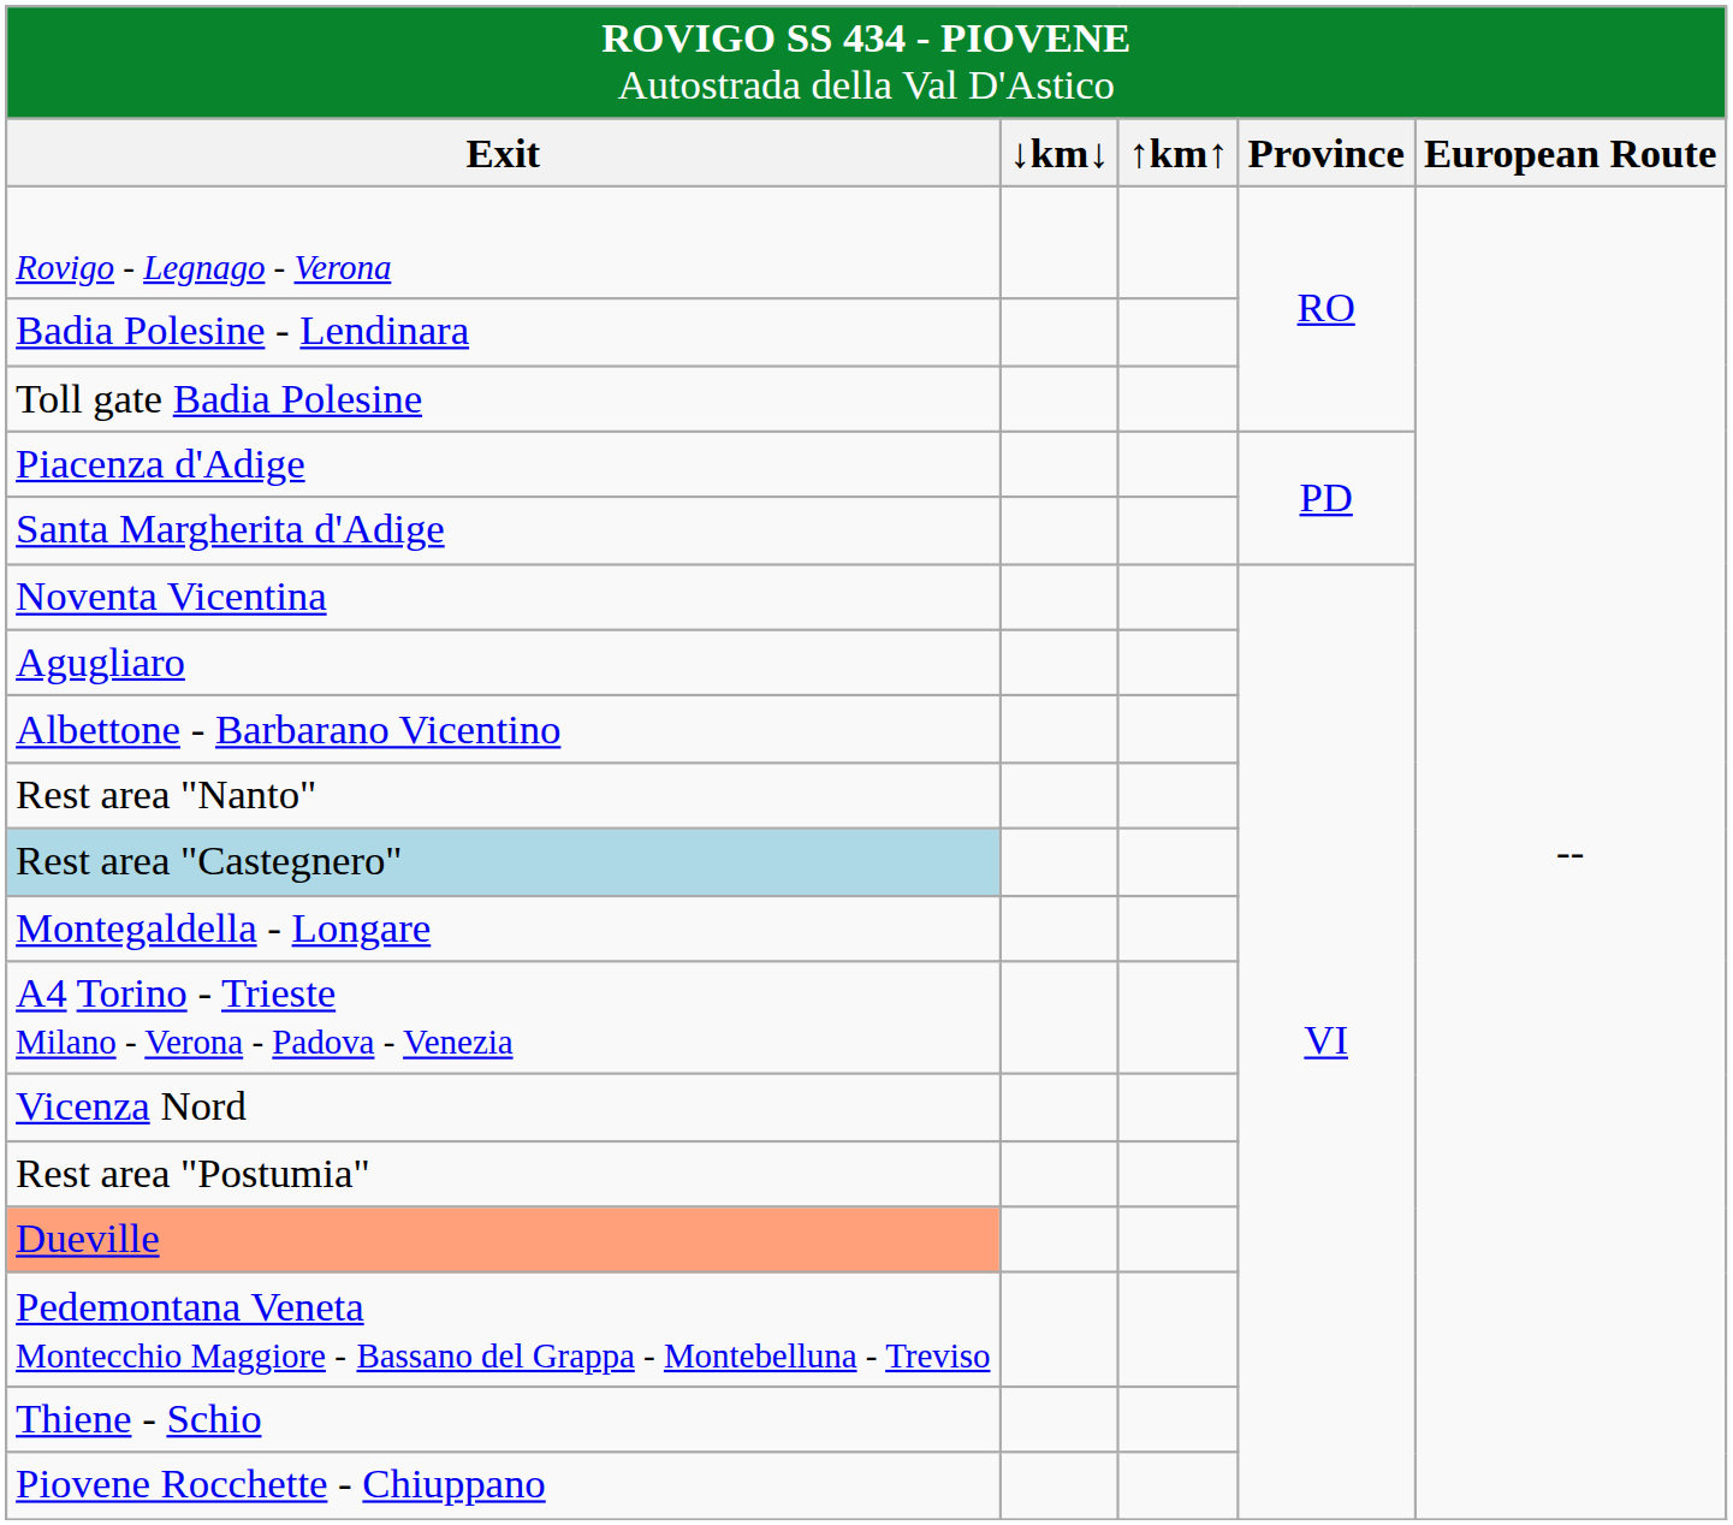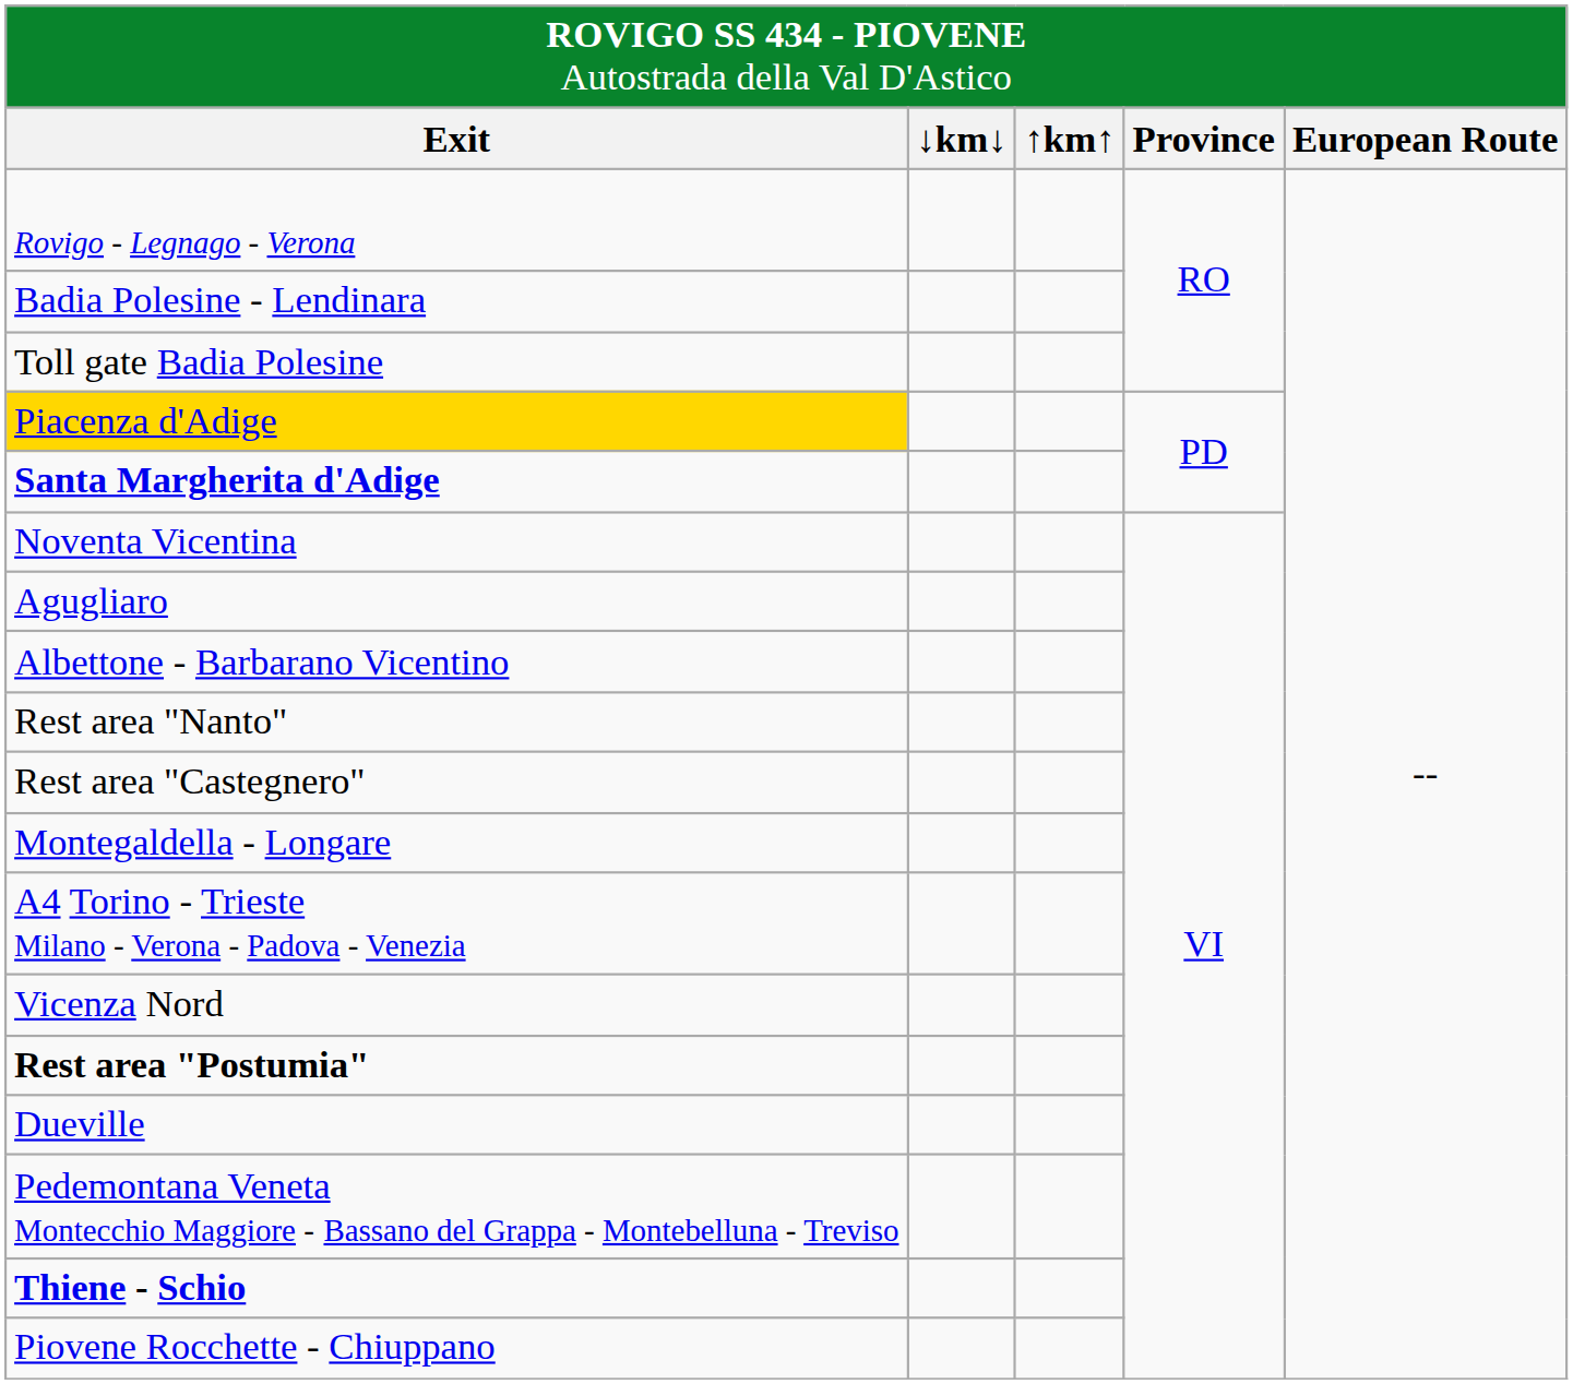Piacenza d'Adige | column 1: no background -> gold background
Santa Margherita d'Adige | column 1: normal -> bold
Rest area "Castegnero" | column 1: lightblue background -> no background
Rest area "Postumia" | column 1: normal -> bold
Dueville | column 1: lightsalmon background -> no background
Thiene - Schio | column 1: normal -> bold
